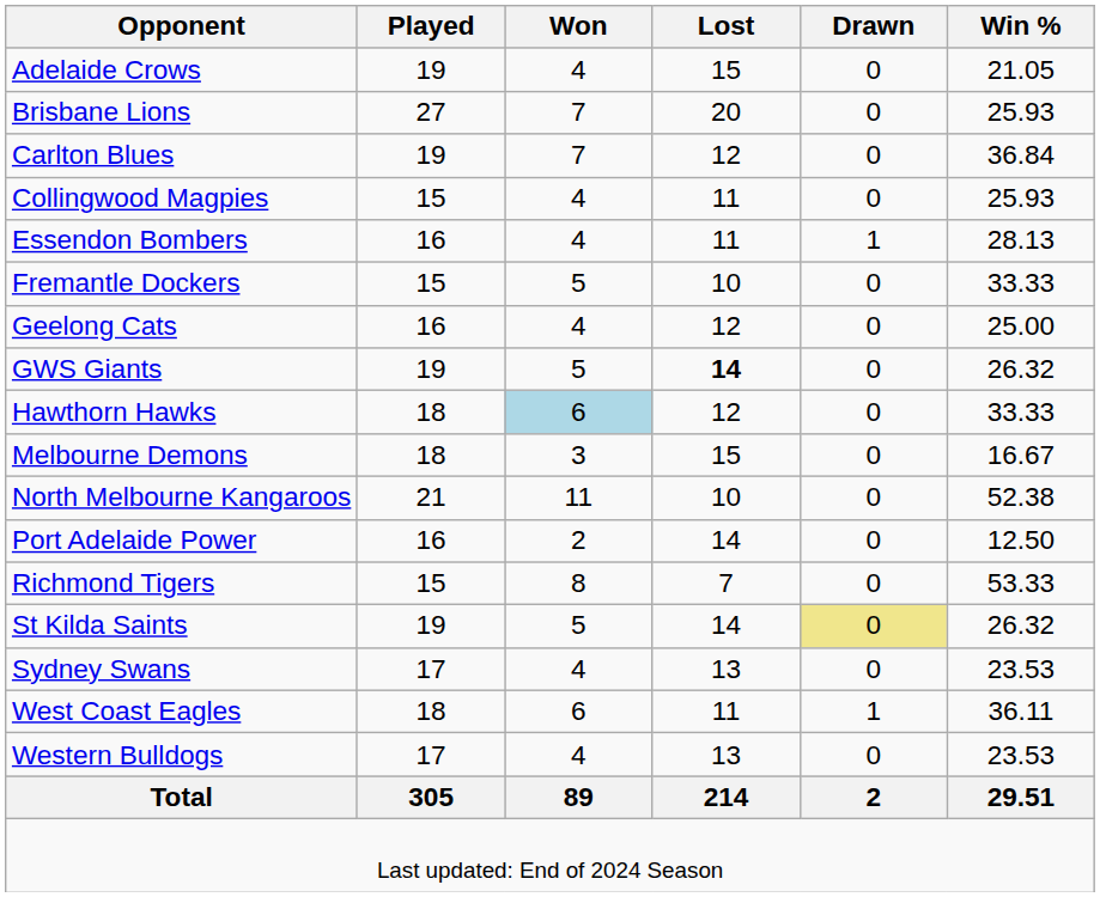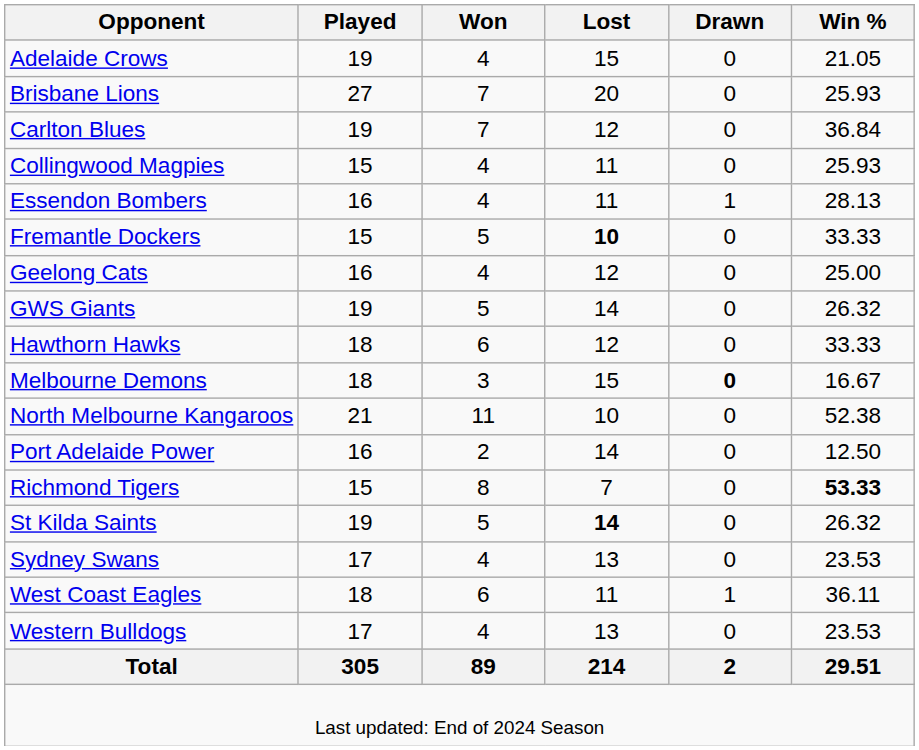Fremantle Dockers | Lost: normal -> bold
GWS Giants | Lost: bold -> normal
Hawthorn Hawks | Won: lightblue background -> no background
Melbourne Demons | Drawn: normal -> bold
Richmond Tigers | Win %: normal -> bold
St Kilda Saints | Lost: normal -> bold
St Kilda Saints | Drawn: khaki background -> no background
